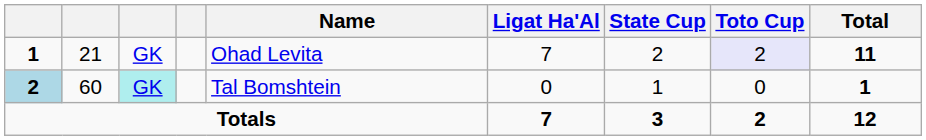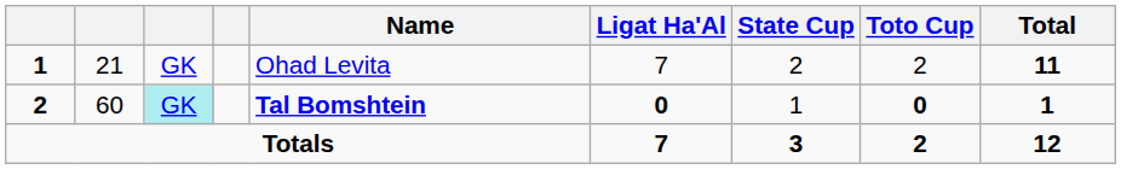row 2 | Toto Cup: lavender background -> no background
row 3 | column 1: lightblue background -> no background
row 3 | Name: normal -> bold
row 3 | Ligat Ha'Al: normal -> bold
row 3 | Toto Cup: normal -> bold
